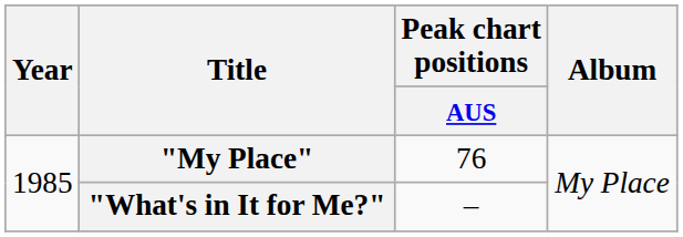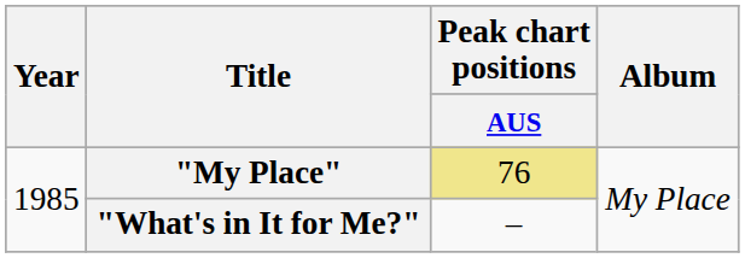"My Place" | Peak chart positions / AUS: no background -> khaki background
